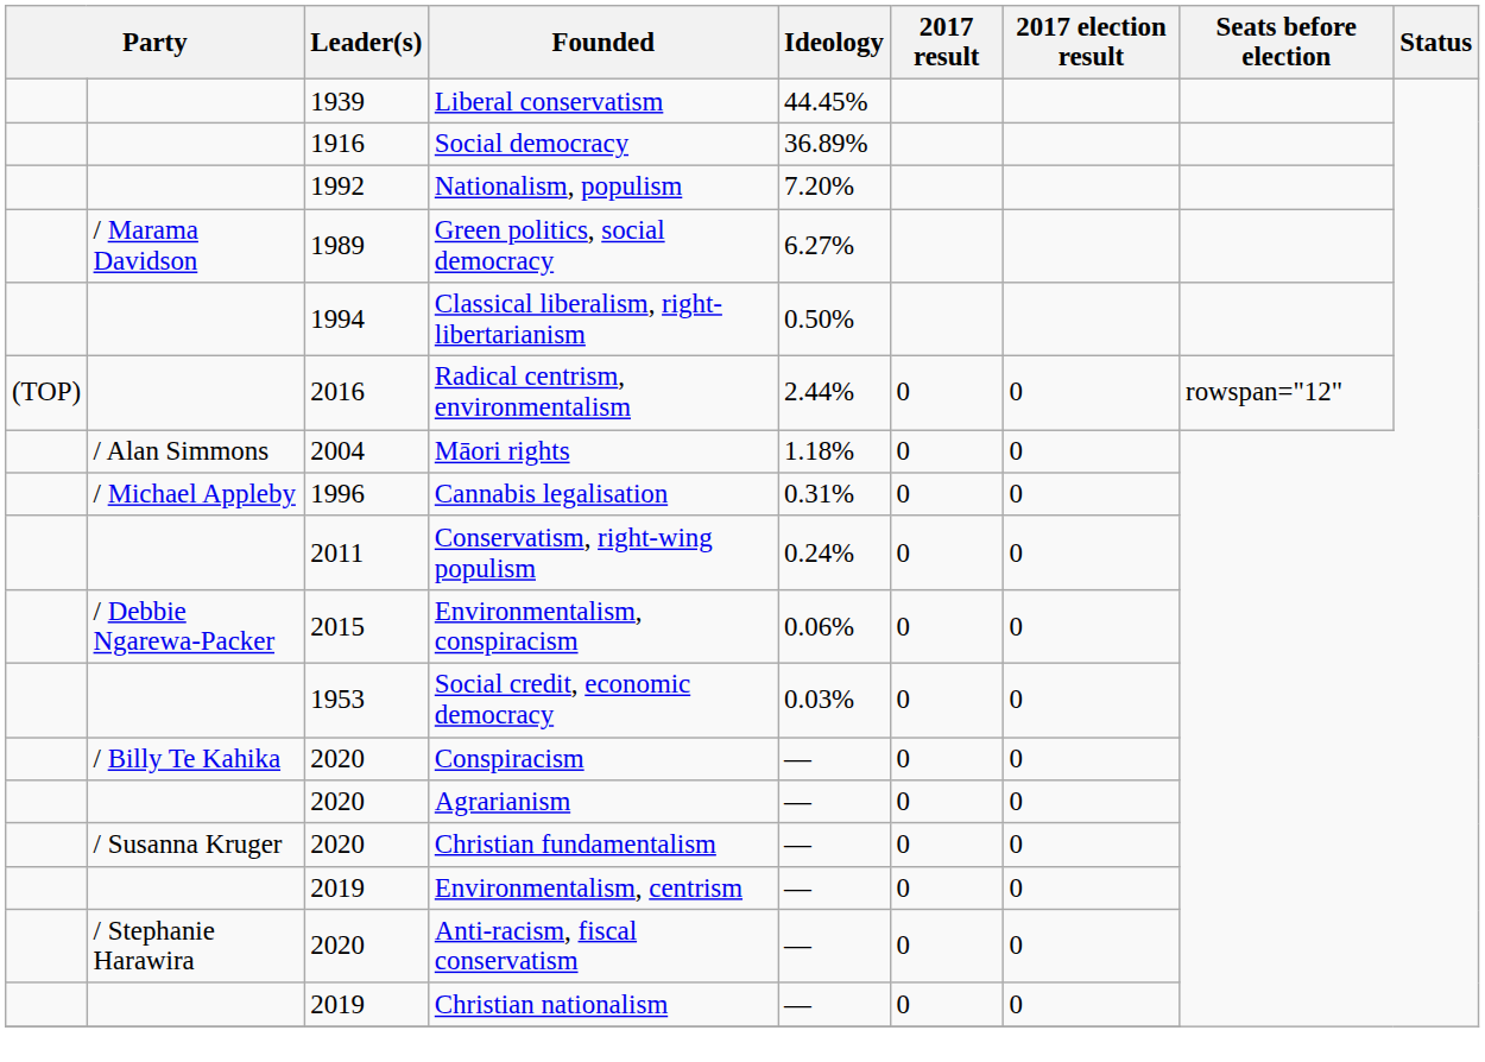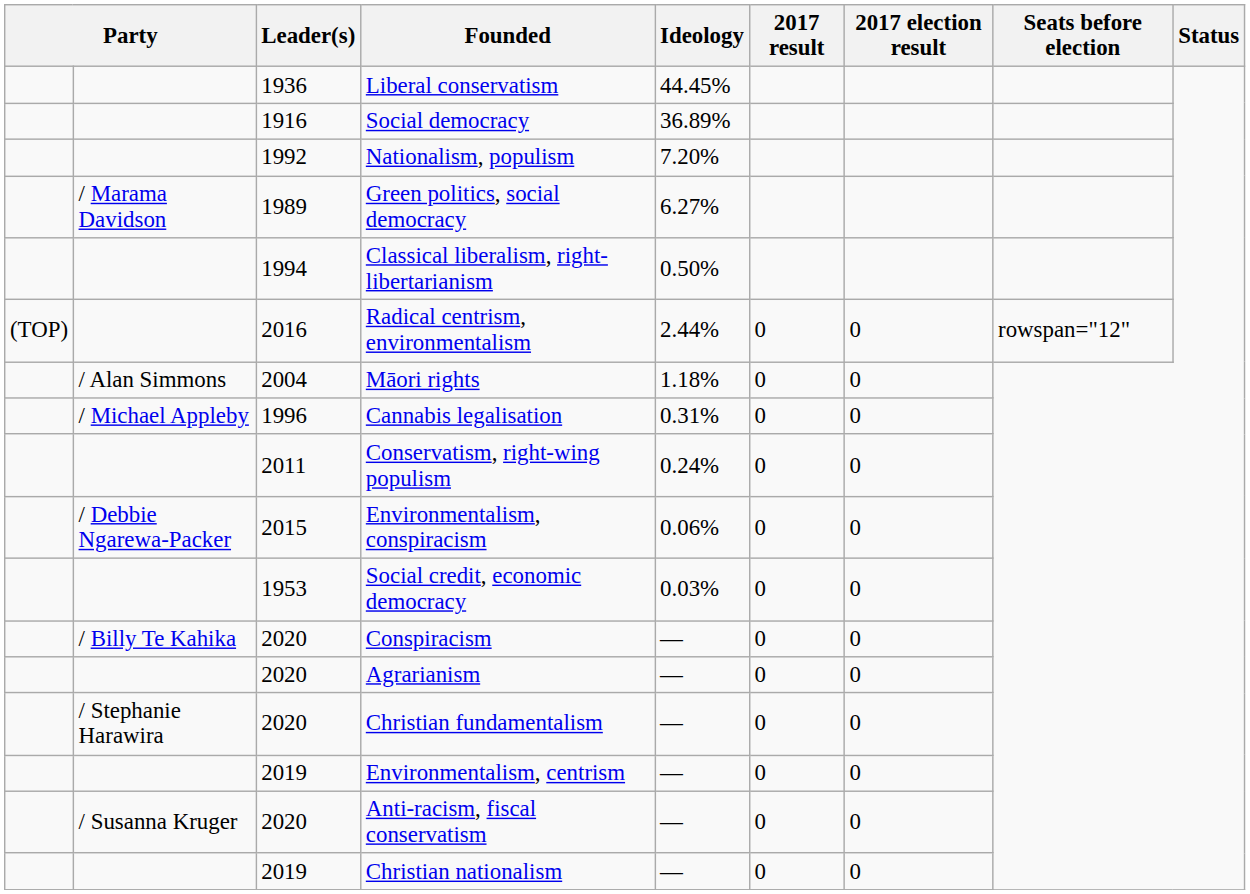Liberal conservatism | Leader(s): 1939 -> 1936
Christian fundamentalism | column 2: / Susanna Kruger -> / Stephanie Harawira
Anti-racism, fiscal conservatism | column 2: / Stephanie Harawira -> / Susanna Kruger
